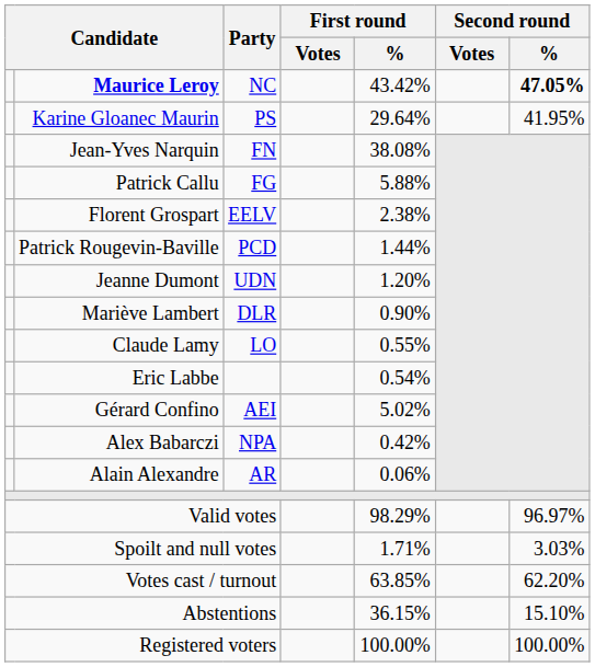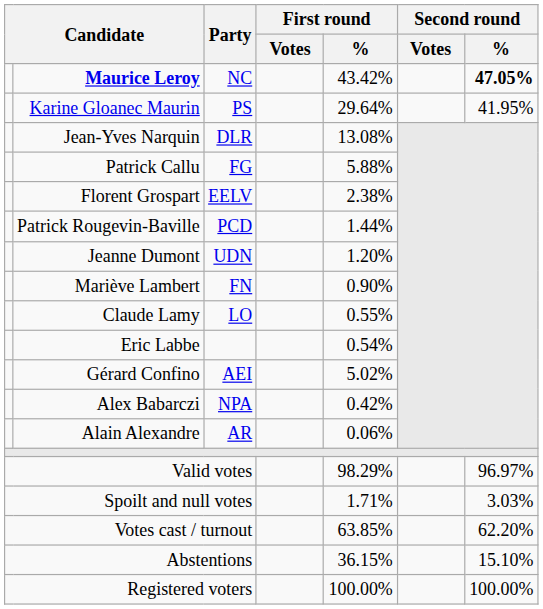Jean-Yves Narquin | Party: FN -> DLR
Jean-Yves Narquin | First round / %: 38.08% -> 13.08%
Mariève Lambert | Party: DLR -> FN
